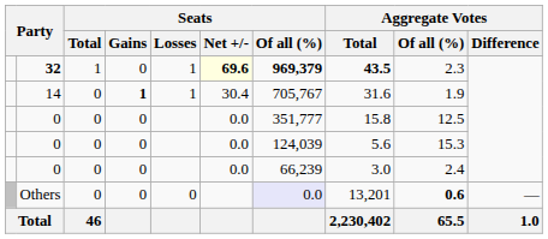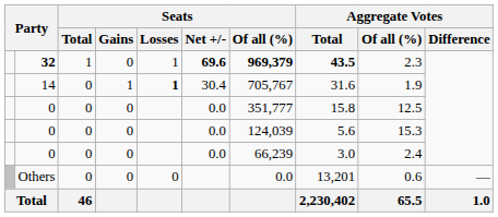32 | Seats / Net +/-: lightyellow background -> no background
14 | Seats / Gains: bold -> normal
14 | Seats / Losses: normal -> bold
Others | Seats / Of all (%): lavender background -> no background
Others | Aggregate Votes / Of all (%): bold -> normal
